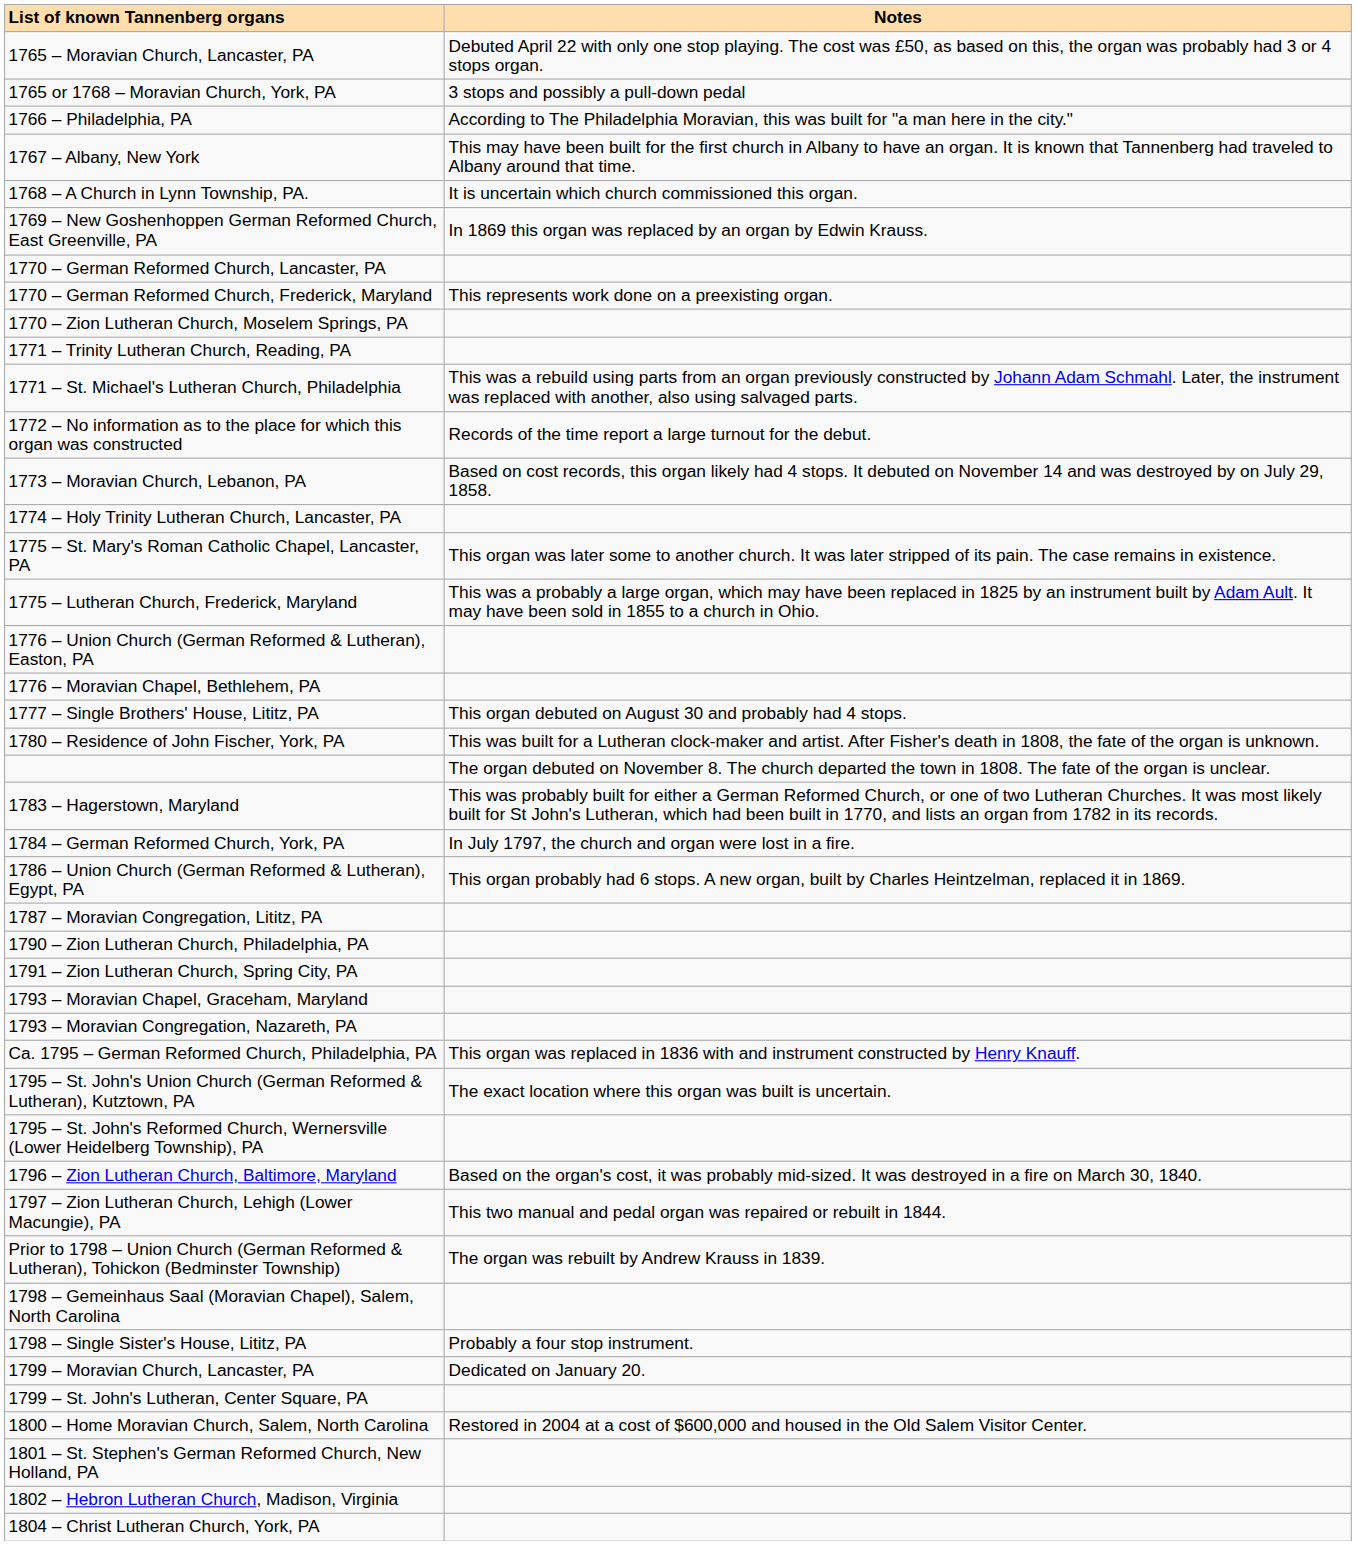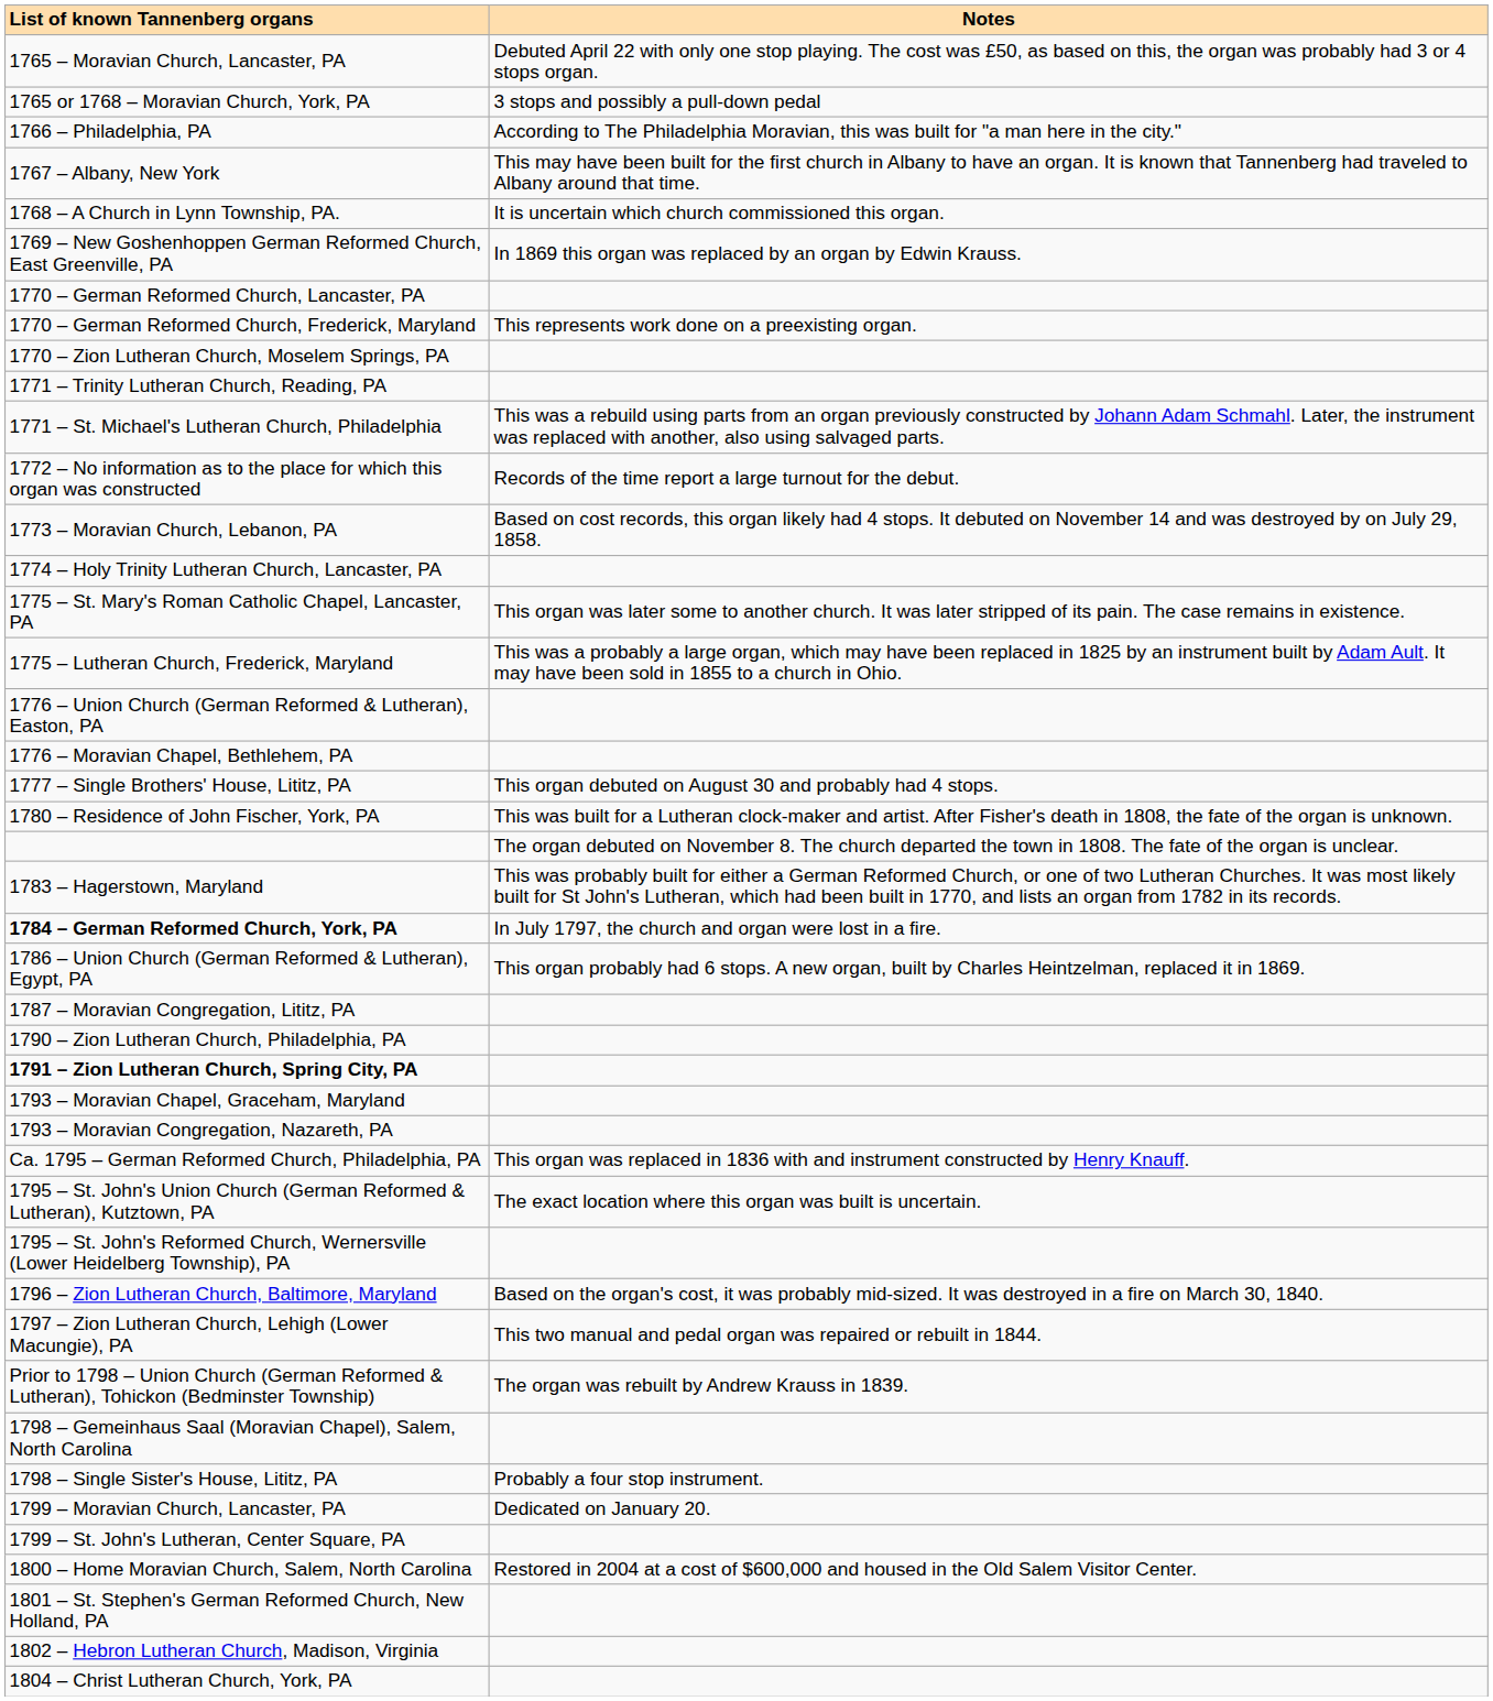1784 – German Reformed Church, York, PA | List of known Tannenberg organs: normal -> bold
1791 – Zion Lutheran Church, Spring City, PA | List of known Tannenberg organs: normal -> bold
